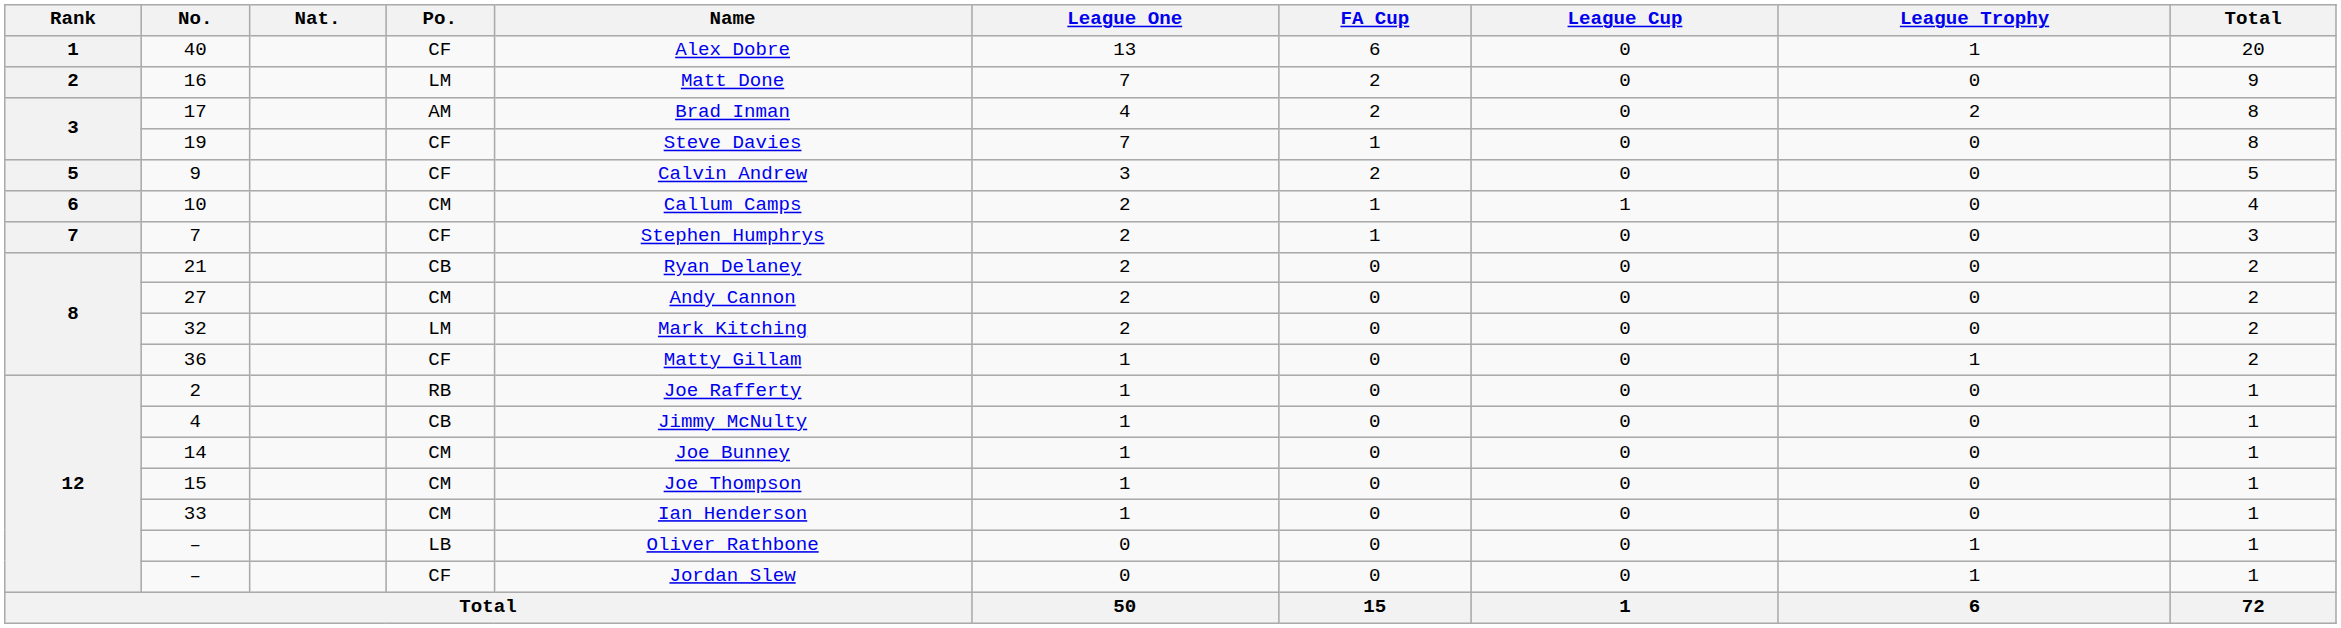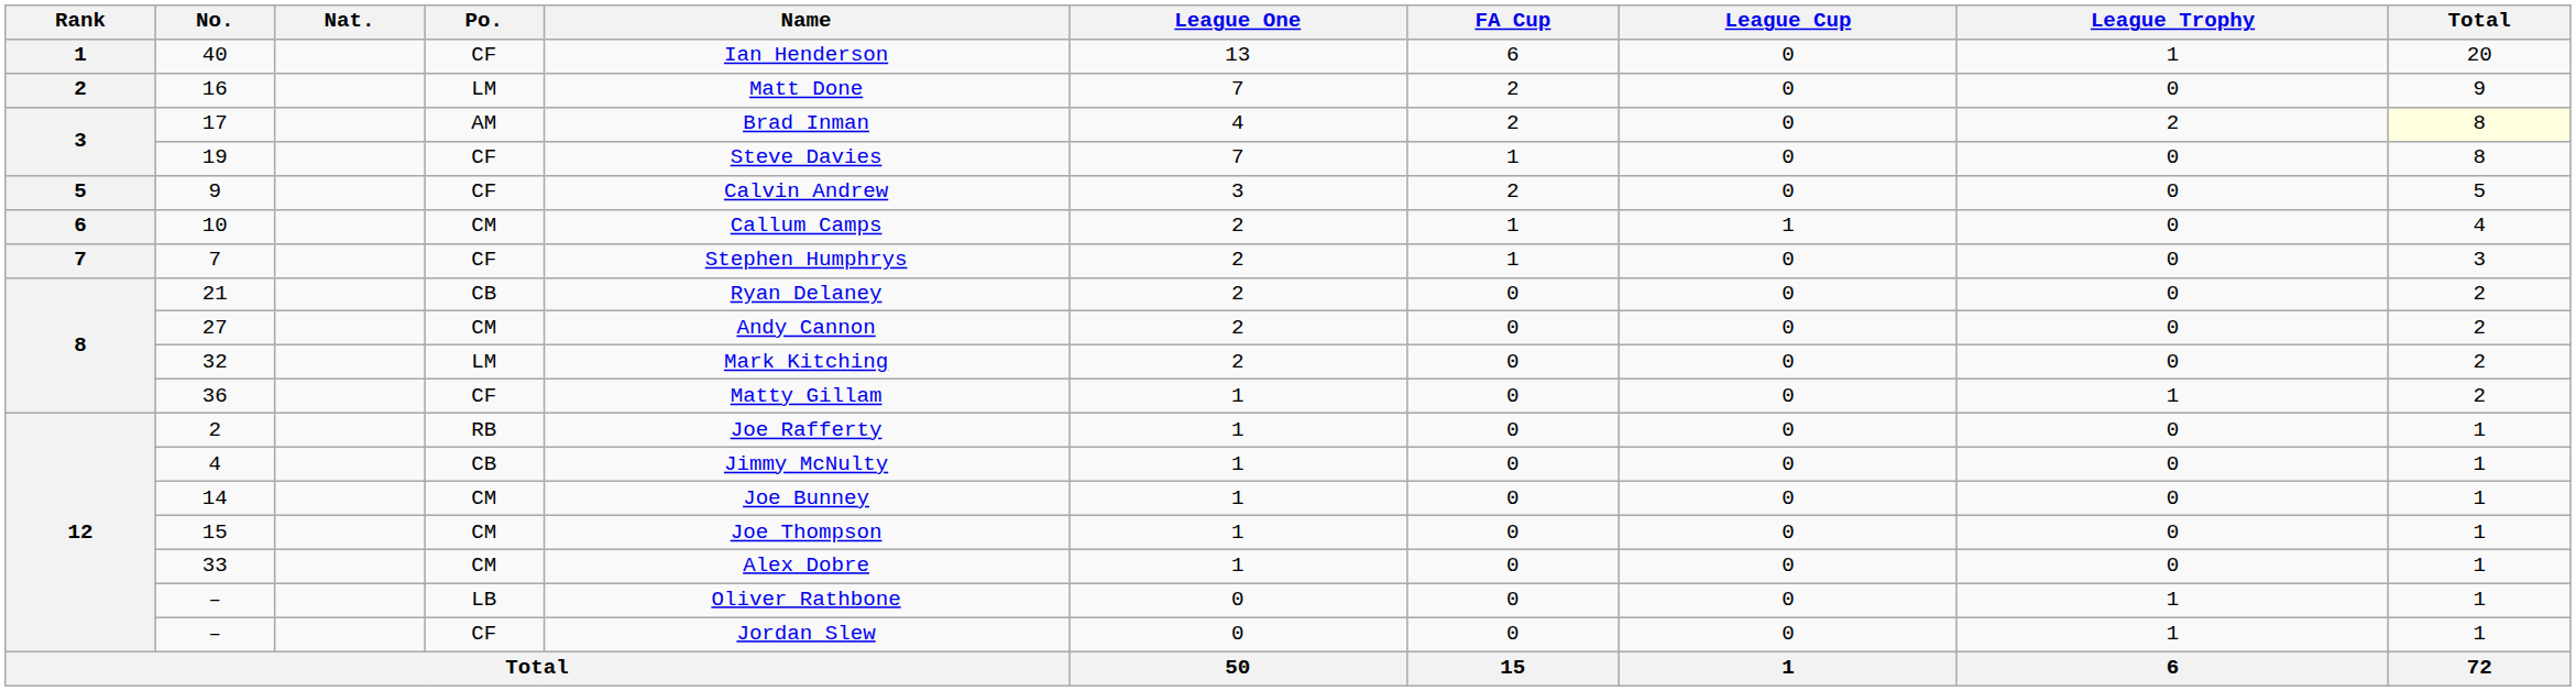40 | Name: Alex Dobre -> Ian Henderson
17 | Total: no background -> lightyellow background
33 | Name: Ian Henderson -> Alex Dobre
